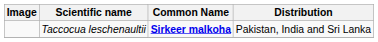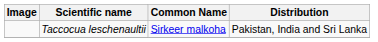Taccocua leschenaultii | Common Name: bold -> normal
